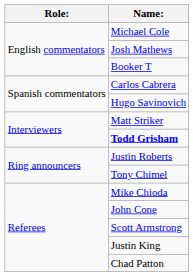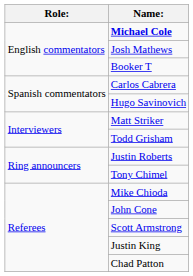Michael Cole | Name:: normal -> bold
Todd Grisham | Name:: bold -> normal
